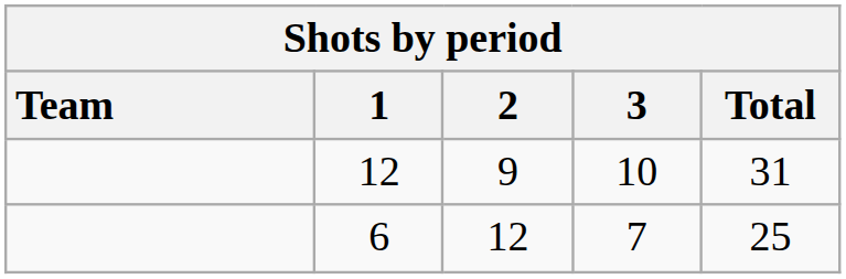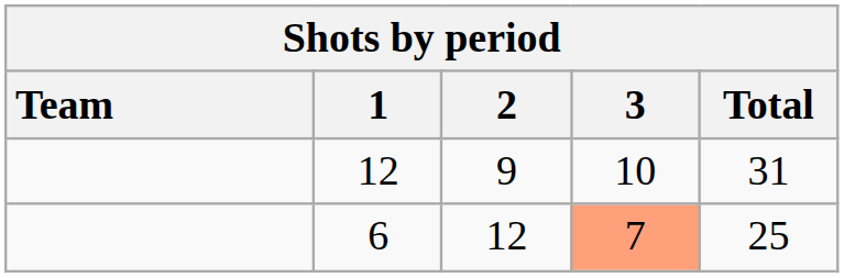6 | 3: no background -> lightsalmon background
